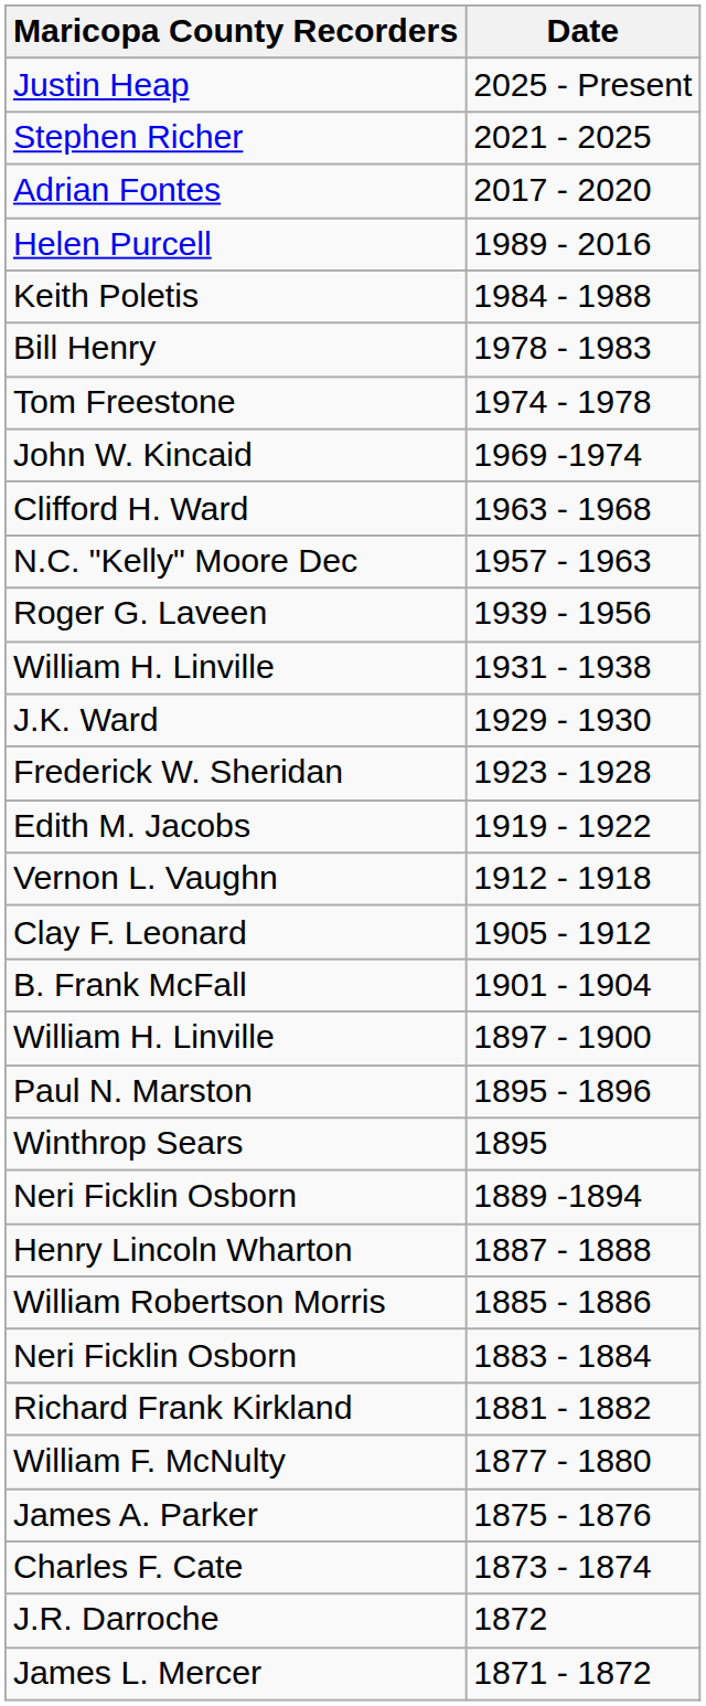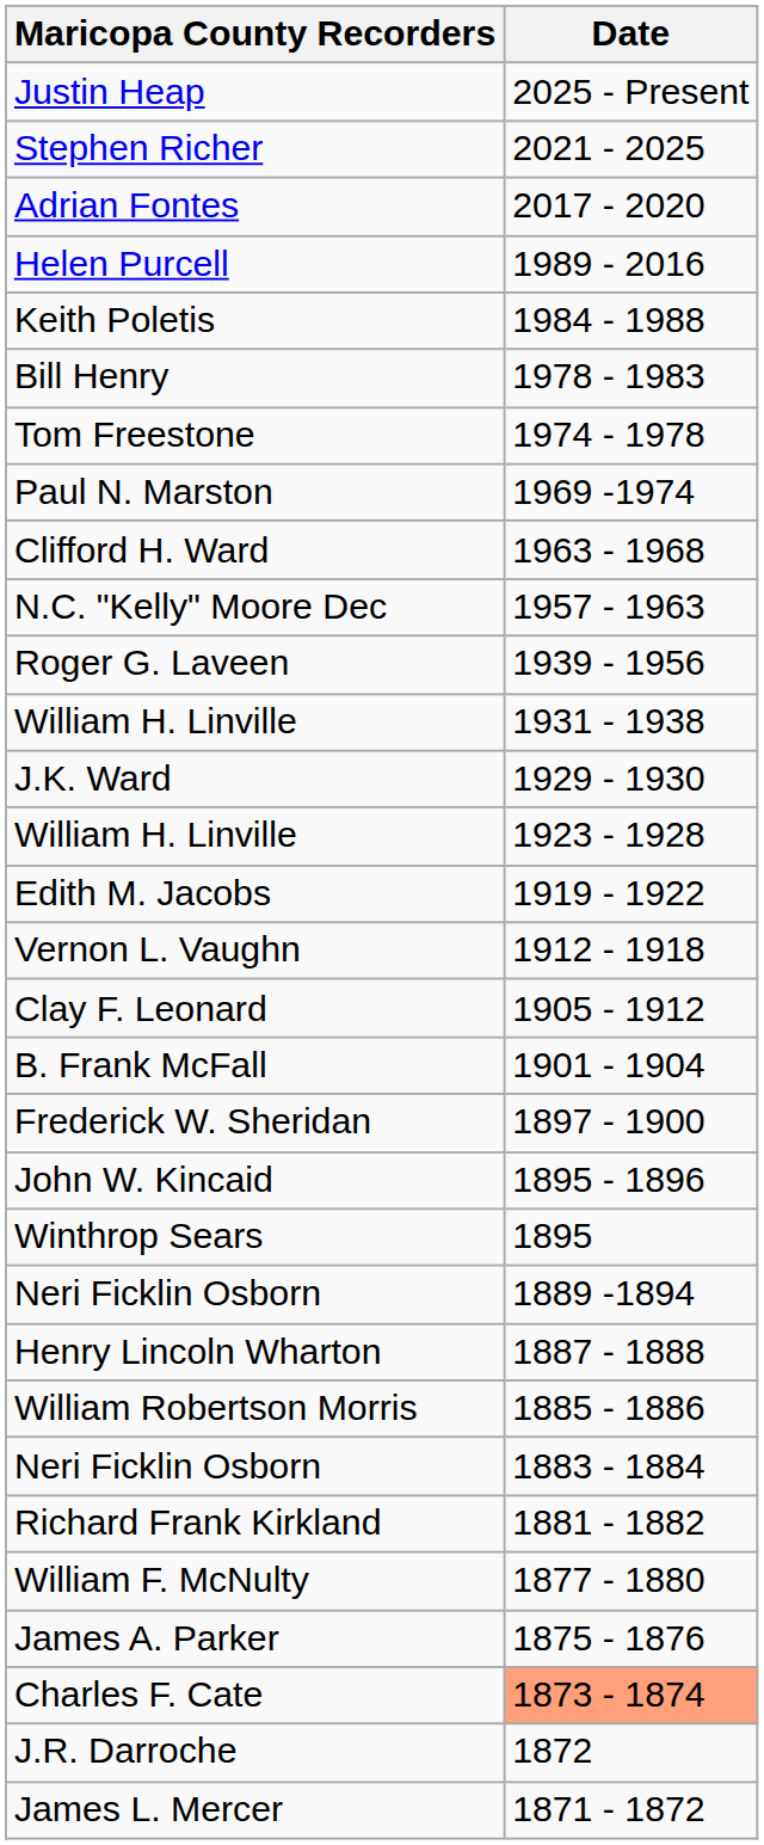row 9 | Maricopa County Recorders: John W. Kincaid -> Paul N. Marston
row 15 | Maricopa County Recorders: Frederick W. Sheridan -> William H. Linville
row 20 | Maricopa County Recorders: William H. Linville -> Frederick W. Sheridan
row 21 | Maricopa County Recorders: Paul N. Marston -> John W. Kincaid
row 30 | Date: no background -> lightsalmon background
